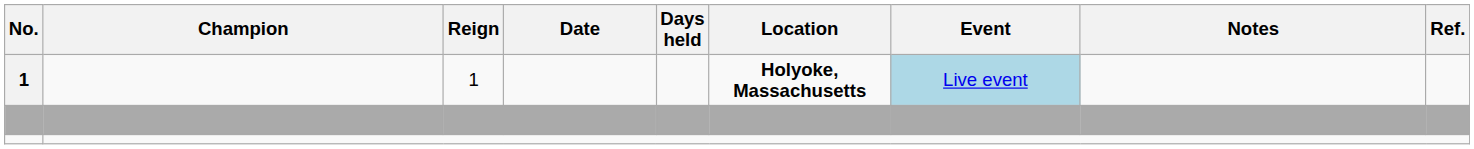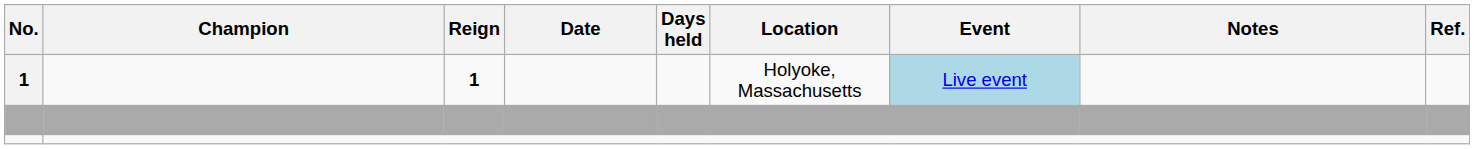row 2 | Reign: normal -> bold
row 2 | Location: bold -> normal
